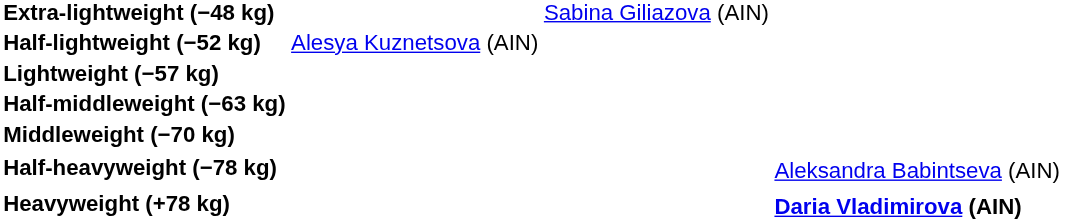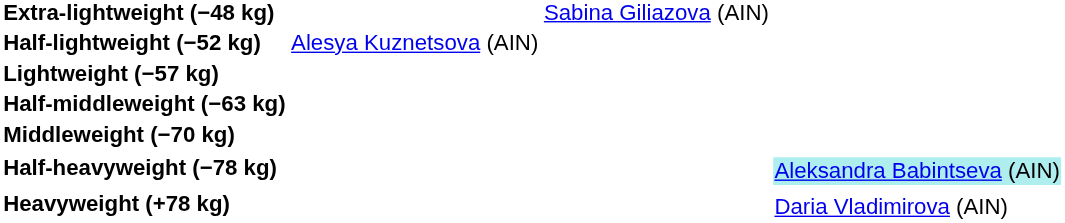Half-heavyweight (−78 kg) / Aleksandra Babintseva (AIN) | column 4: no background -> paleturquoise background
Heavyweight (+78 kg) / Daria Vladimirova (AIN) | column 4: bold -> normal
